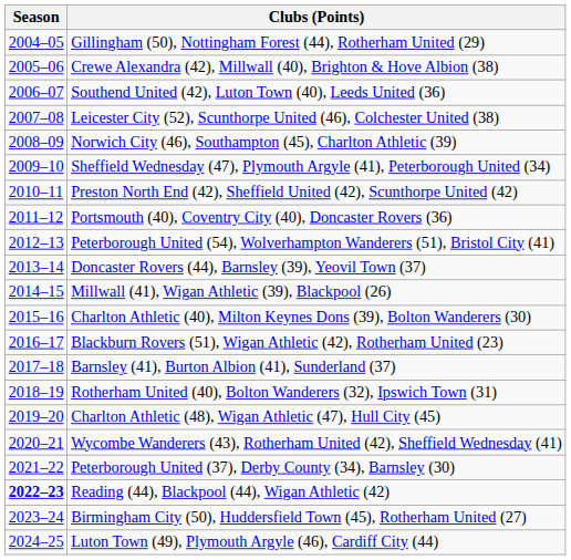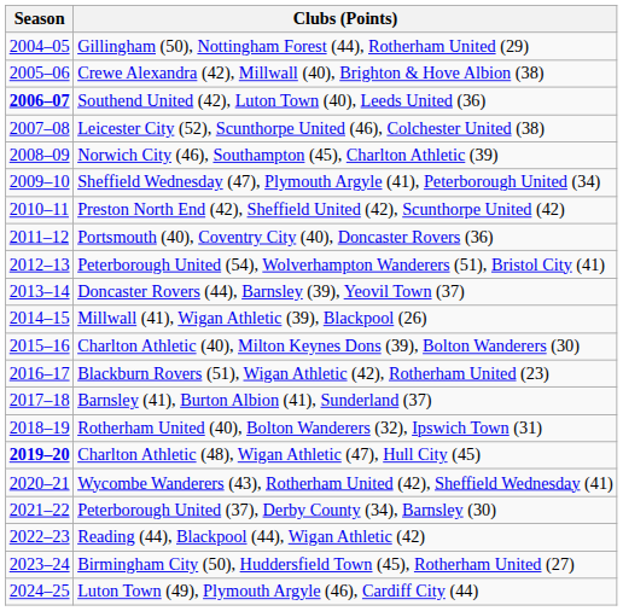Southend United (42), Luton Town (40), Leeds United (36) | Season: normal -> bold
Charlton Athletic (48), Wigan Athletic (47), Hull City (45) | Season: normal -> bold
Reading (44), Blackpool (44), Wigan Athletic (42) | Season: bold -> normal
